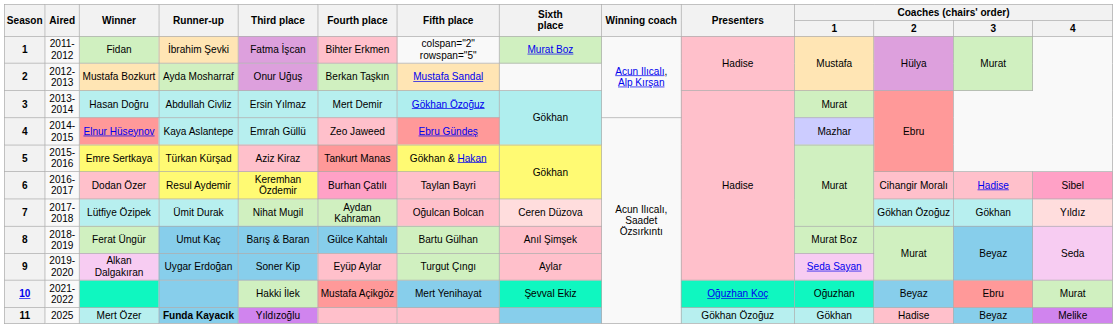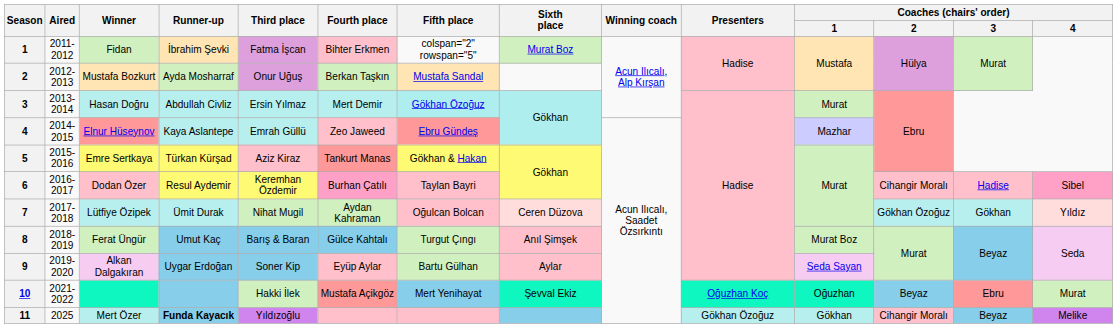Ferat Üngür | Fifth place: Bartu Gülhan -> Turgut Çıngı
Alkan Dalgakıran | Fifth place: Turgut Çıngı -> Bartu Gülhan
Mert Özer | Coaches (chairs' order) / 2: Hadise -> Cihangir Moralı
